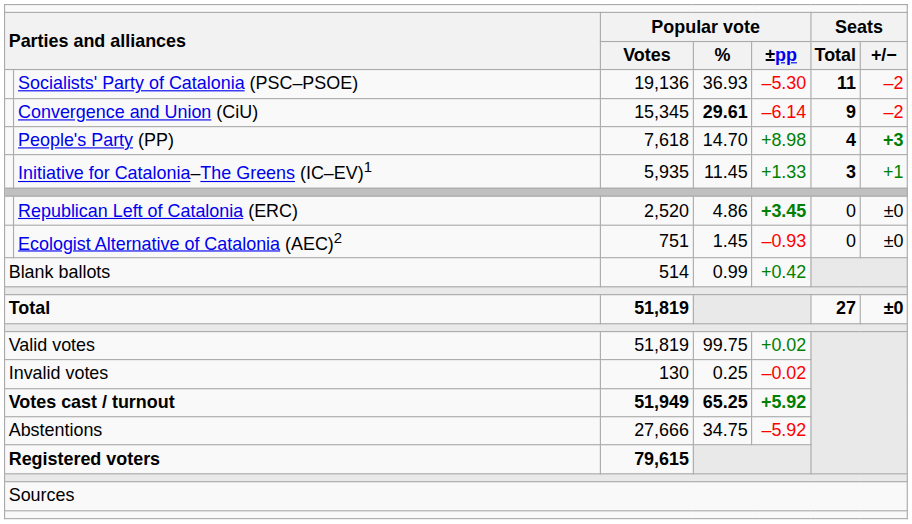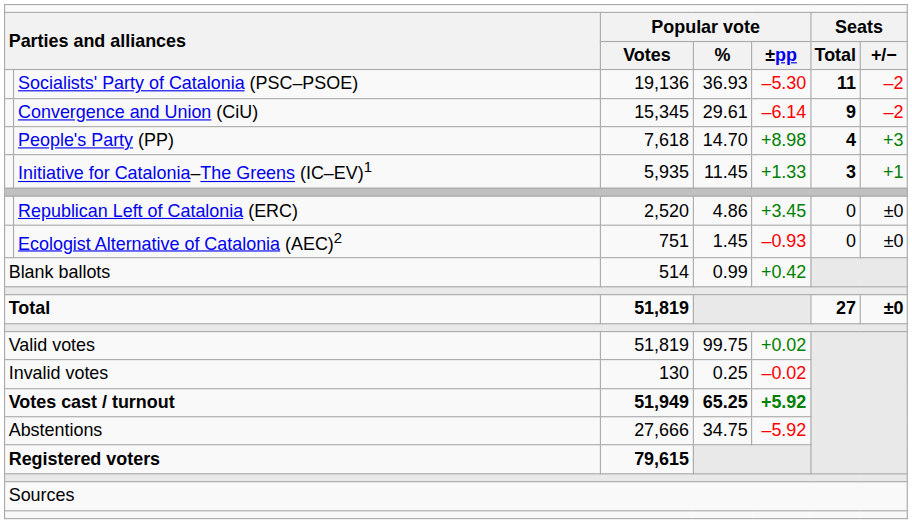Convergence and Union (CiU) | column 4: bold -> normal
People's Party (PP) | column 7: bold -> normal
Republican Left of Catalonia (ERC) | column 5: bold -> normal
